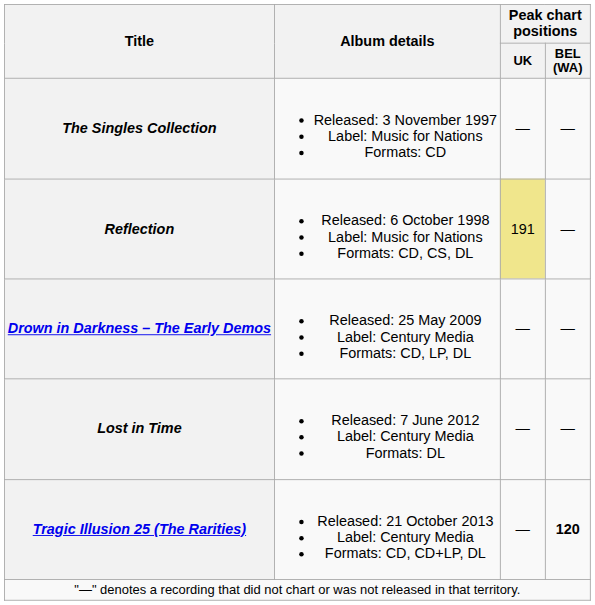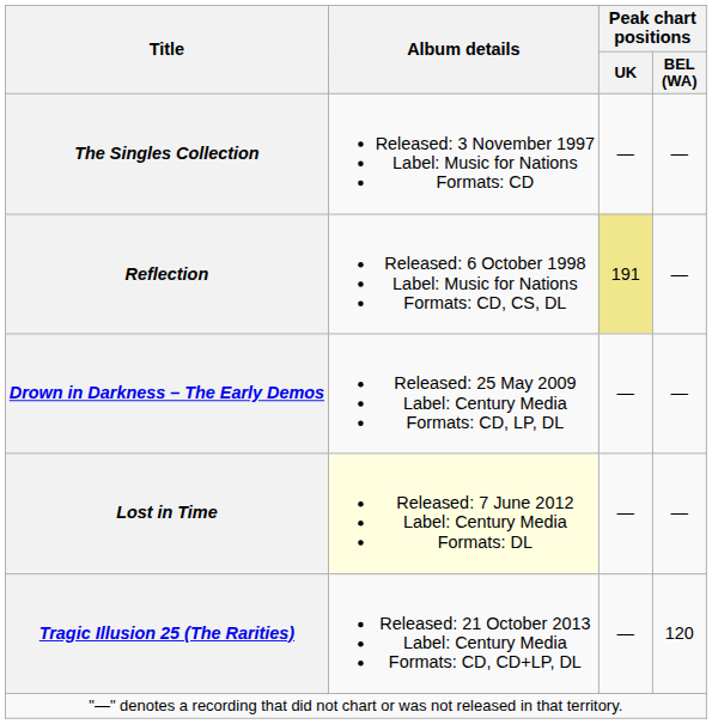Lost in Time | Album details: no background -> lightyellow background
Tragic Illusion 25 (The Rarities) | Peak chart positions / BEL (WA): bold -> normal
